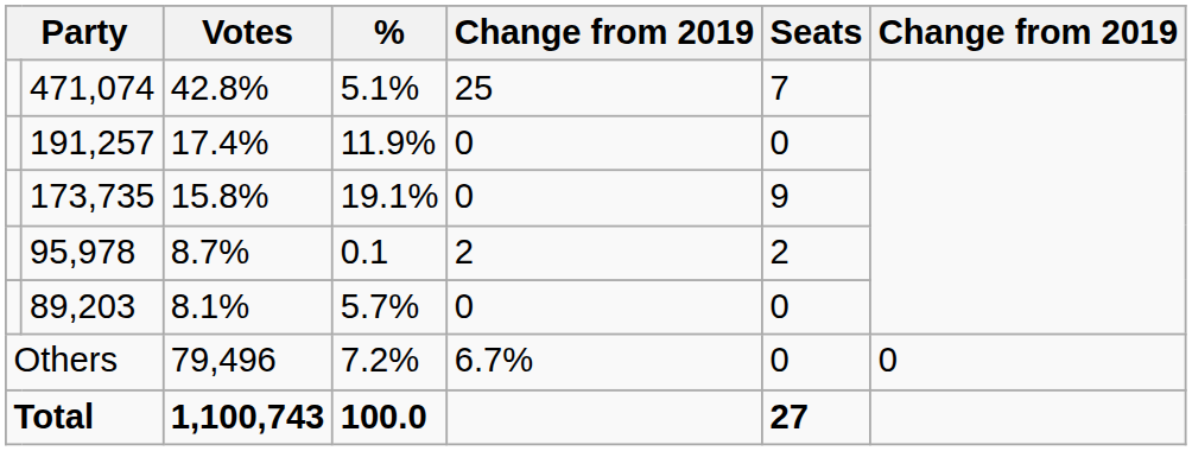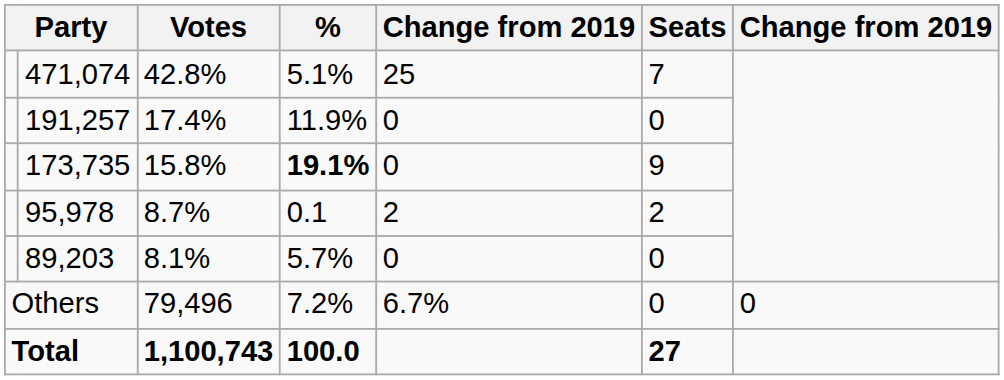173,735 | %: normal -> bold
